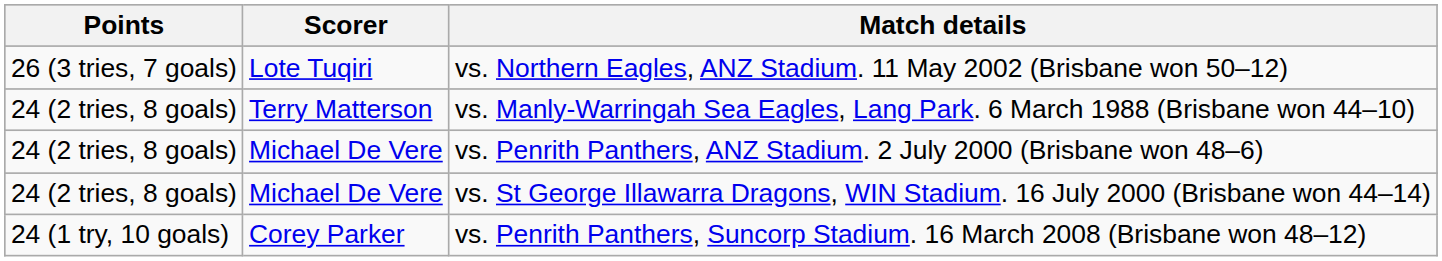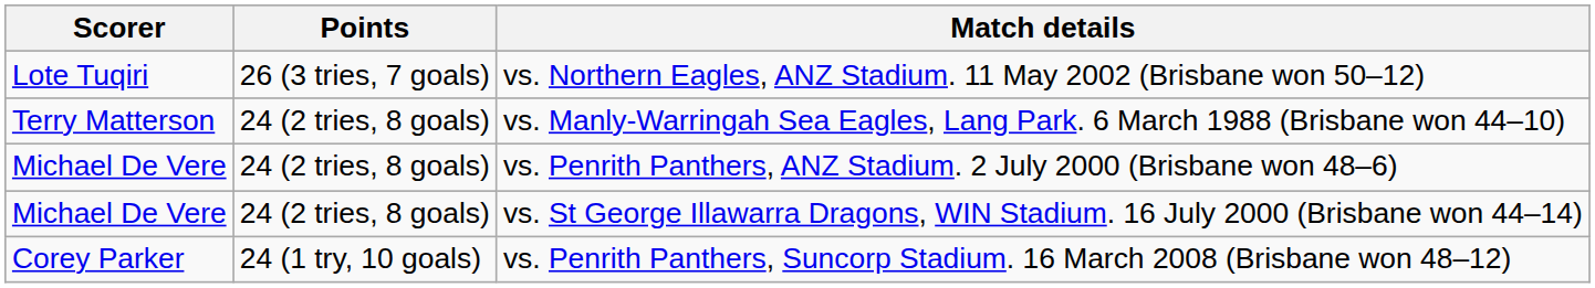columns swapped: Points <-> Scorer
